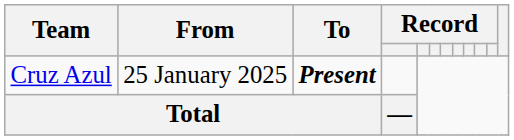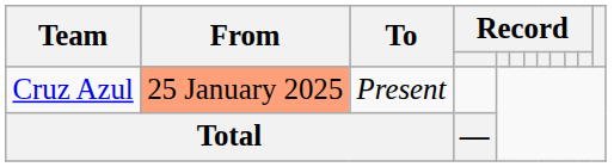Cruz Azul | From: no background -> lightsalmon background
Cruz Azul | To: bold -> normal
